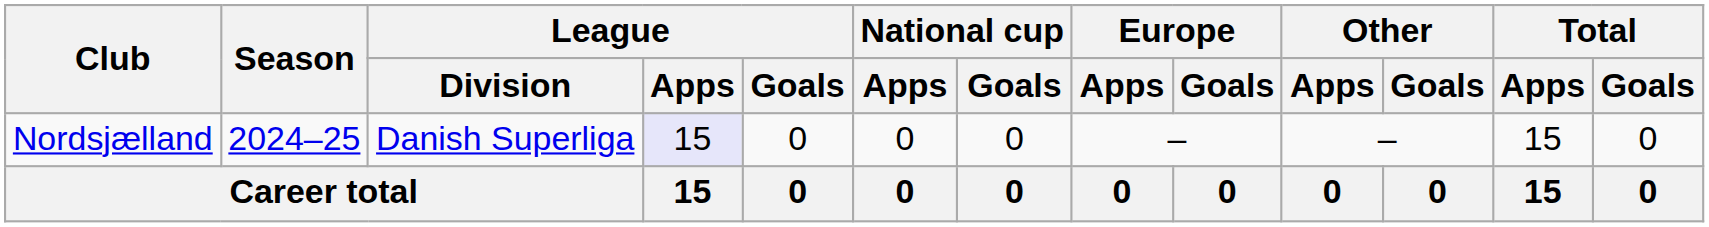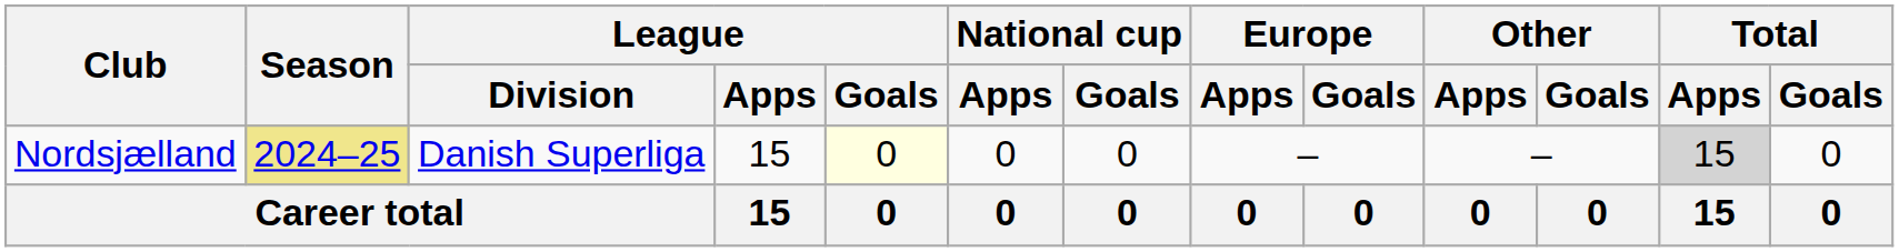Nordsjælland | Season: no background -> khaki background
Nordsjælland | League / Apps: lavender background -> no background
Nordsjælland | League / Goals: no background -> lightyellow background
Nordsjælland | Total / Apps: no background -> lightgrey background
